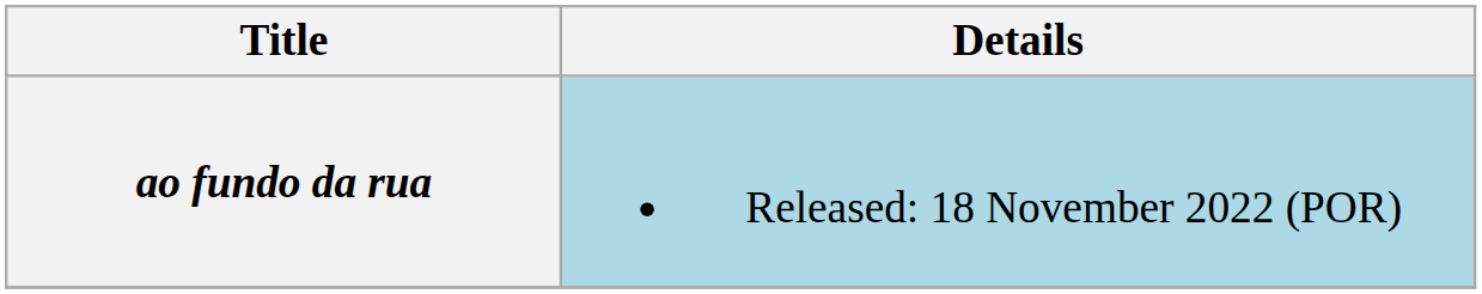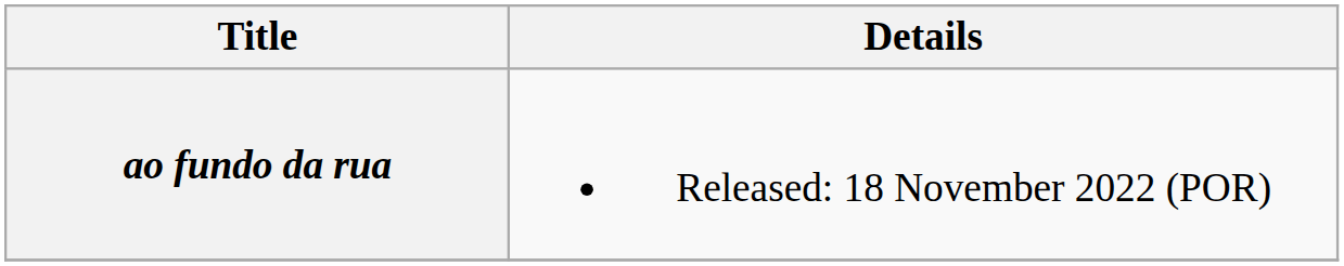ao fundo da rua | Details: lightblue background -> no background
